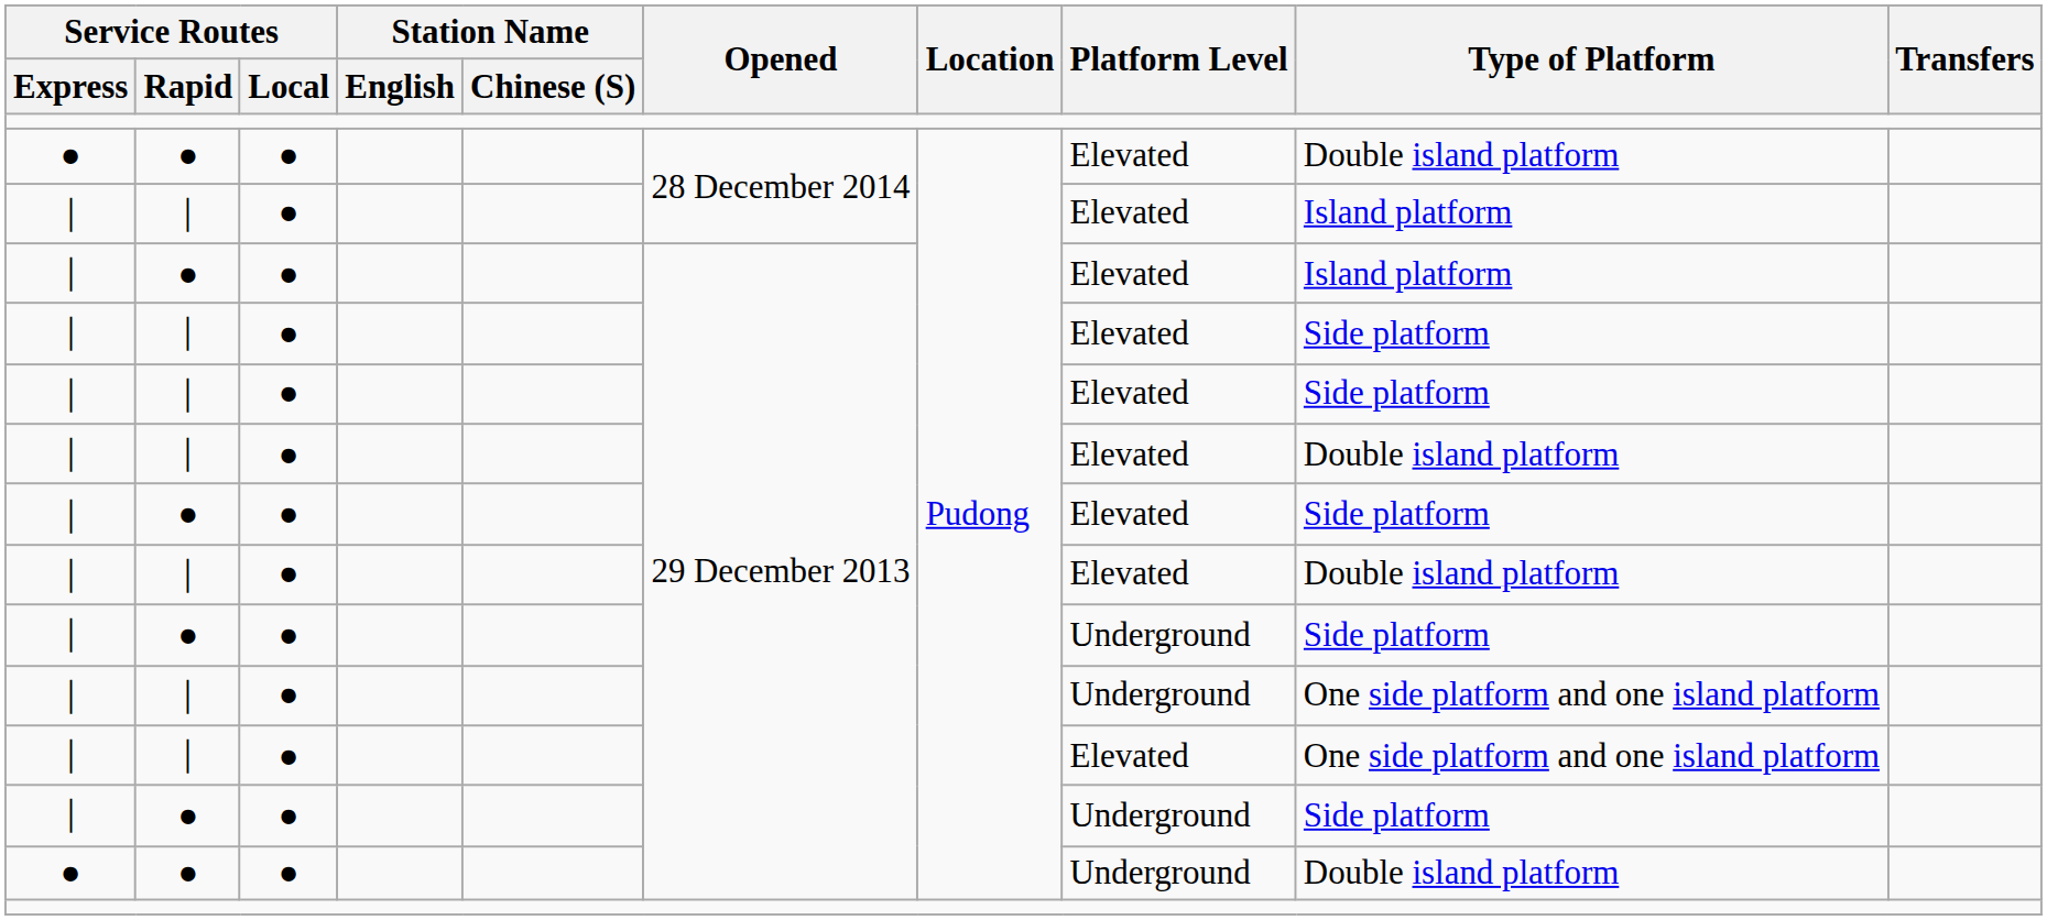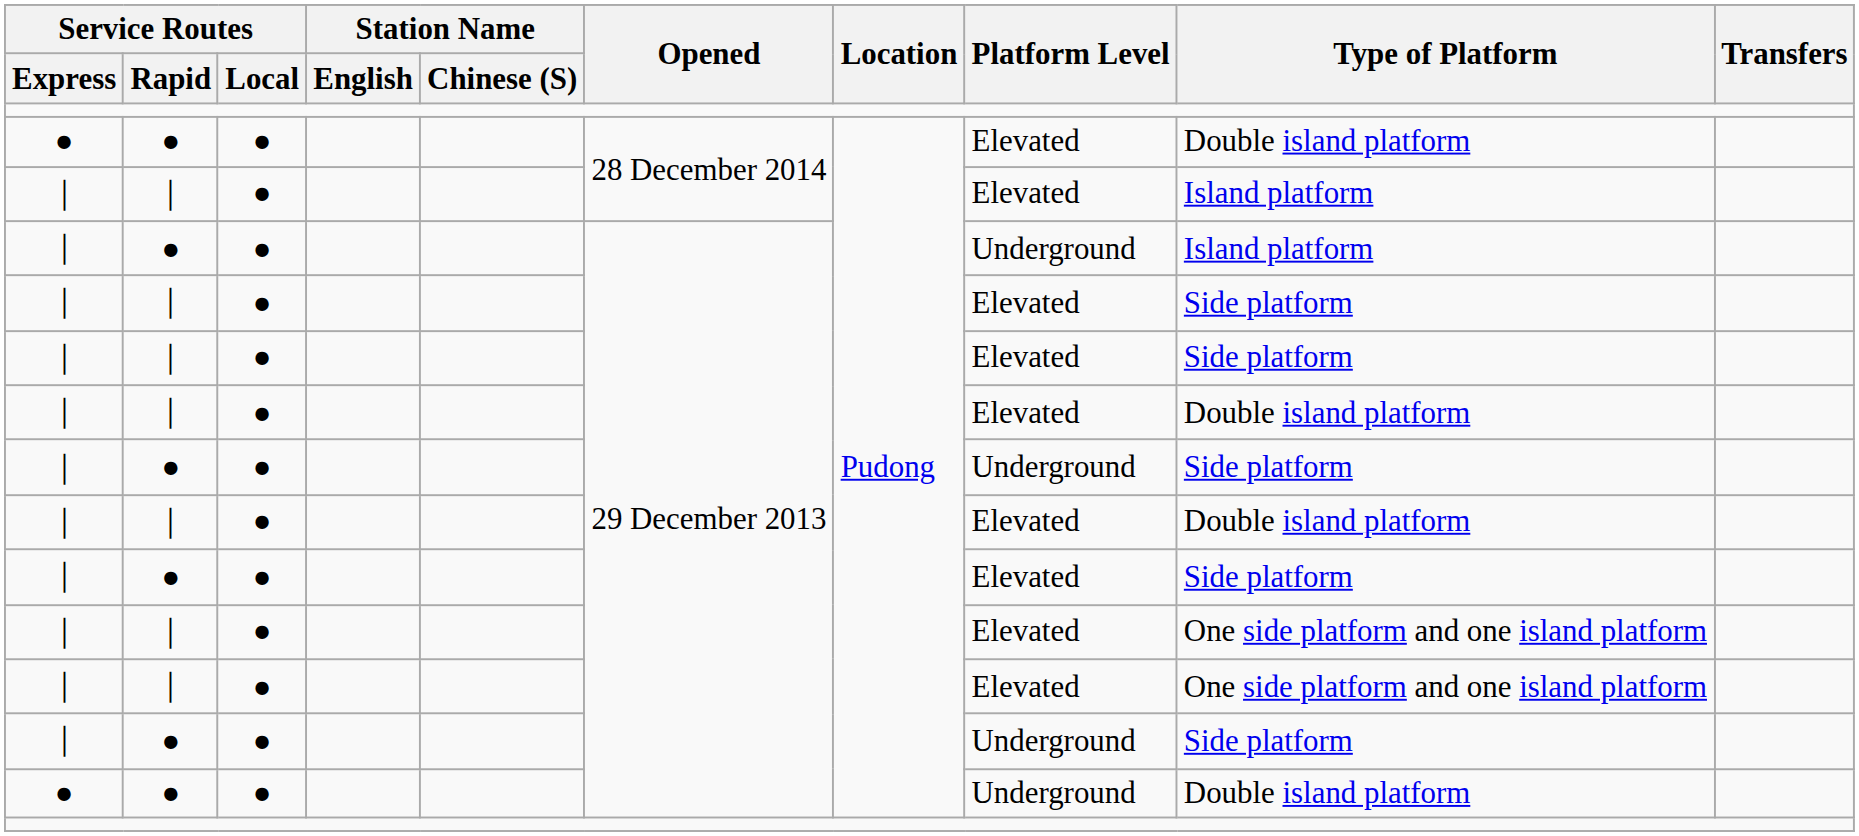row 6 | Platform Level: Elevated -> Underground
row 10 | Platform Level: Elevated -> Underground
row 12 | Platform Level: Underground -> Elevated
row 13 | Platform Level: Underground -> Elevated
